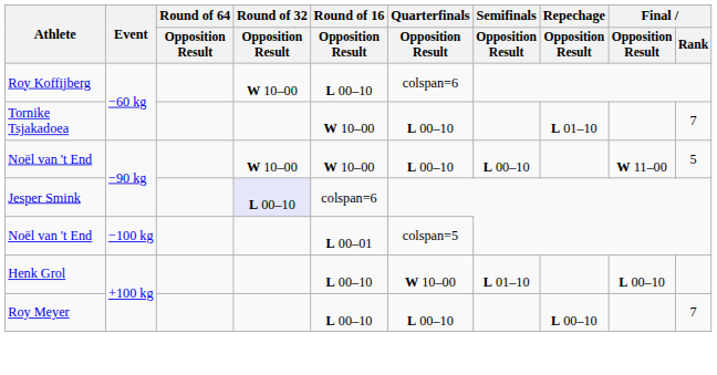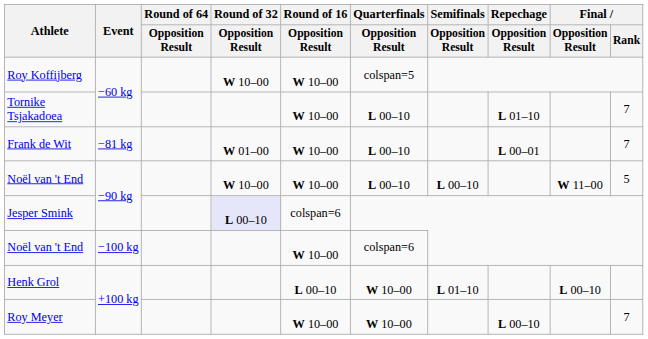Roy Koffijberg | Round of 16 / Opposition Result: L 00–10 -> W 10–00
Roy Koffijberg | Quarterfinals / Opposition Result: colspan=6 -> colspan=5
+ row: Frank de Wit | −81 kg | W 01–00 | W 10–00 | L 00–10 | L 00–01 | 7
Noël van 't End / −100 kg | Round of 16 / Opposition Result: L 00–01 -> W 10–00
Noël van 't End / −100 kg | Quarterfinals / Opposition Result: colspan=5 -> colspan=6
Roy Meyer | Round of 16 / Opposition Result: L 00–10 -> W 10–00
Roy Meyer | Quarterfinals / Opposition Result: L 00–10 -> W 10–00
